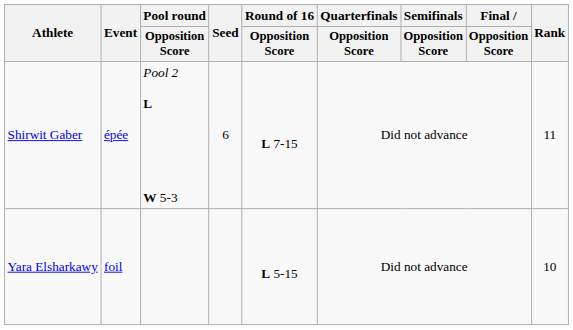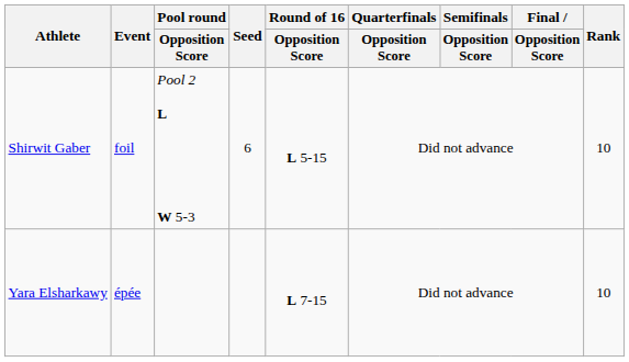Shirwit Gaber | Event: épée -> foil
Shirwit Gaber | Round of 16 / Opposition Score: L 7-15 -> L 5-15
Shirwit Gaber | Rank: 11 -> 10
Yara Elsharkawy | Event: foil -> épée
Yara Elsharkawy | Round of 16 / Opposition Score: L 5-15 -> L 7-15
